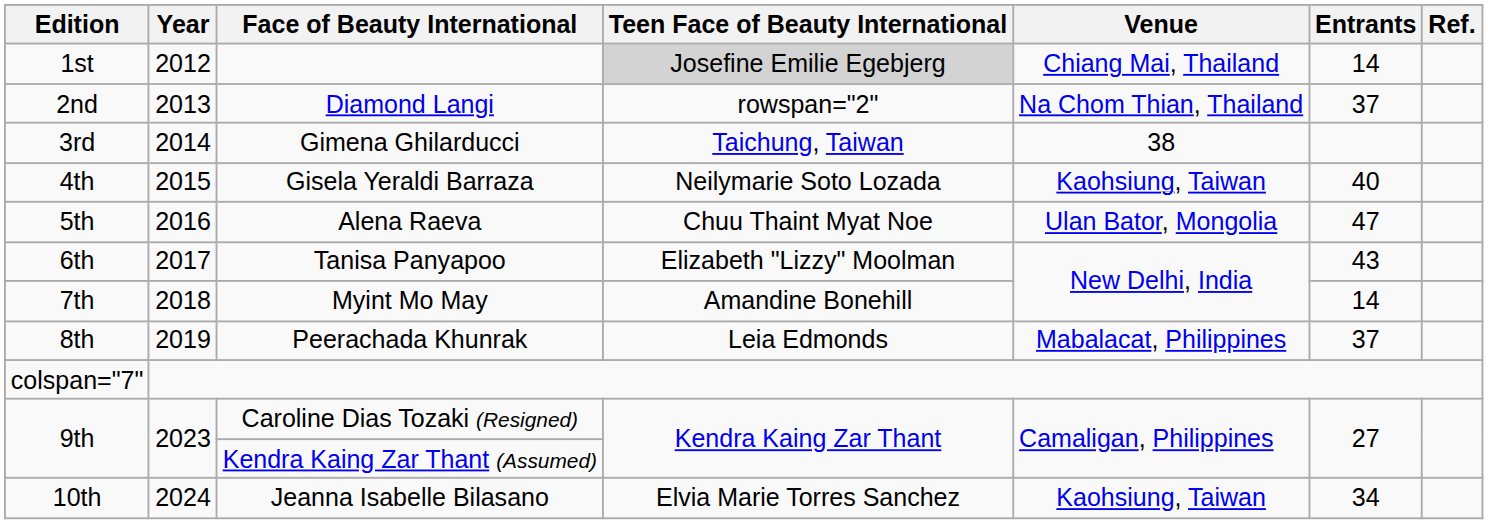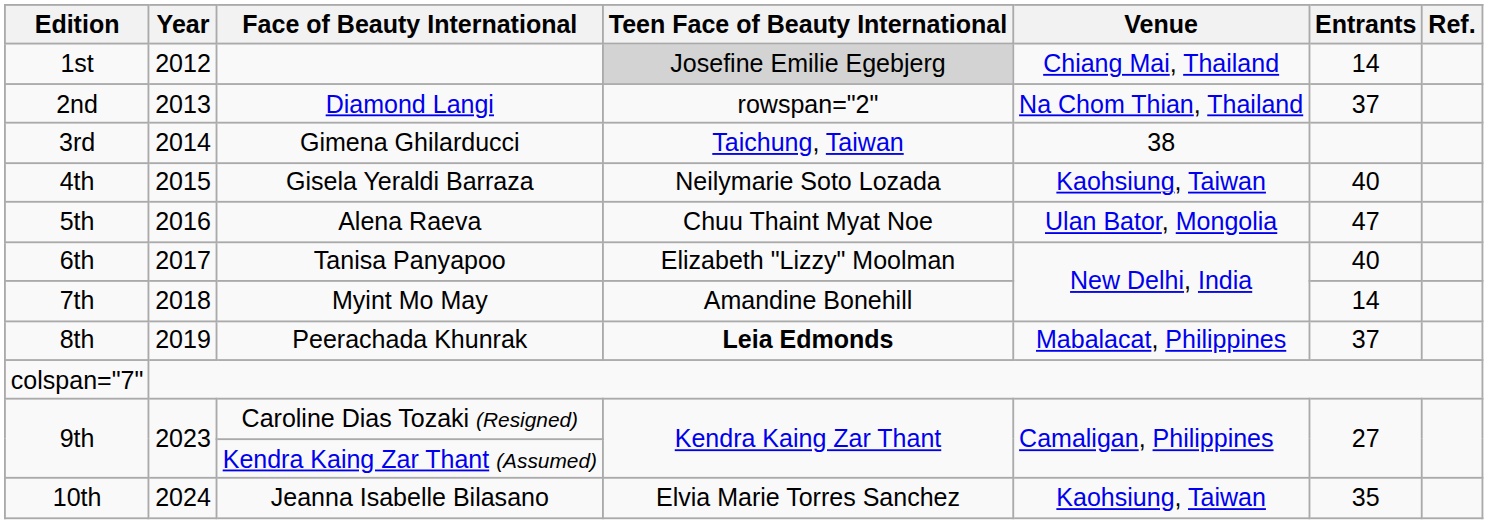6th | Entrants: 43 -> 40
8th | Teen Face of Beauty International: normal -> bold
10th | Entrants: 34 -> 35
